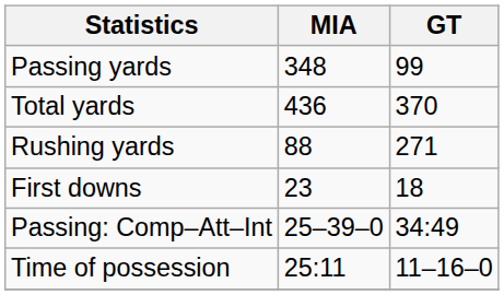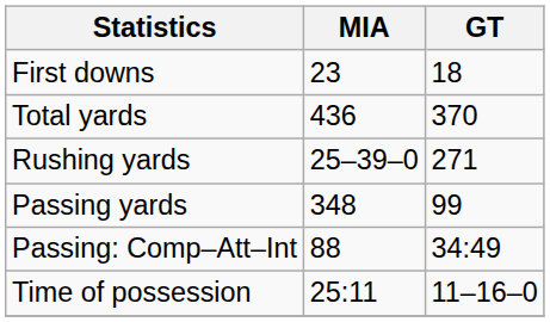rows swapped: First downs <-> Passing yards
Rushing yards | MIA: 88 -> 25–39–0
Passing: Comp–Att–Int | MIA: 25–39–0 -> 88
